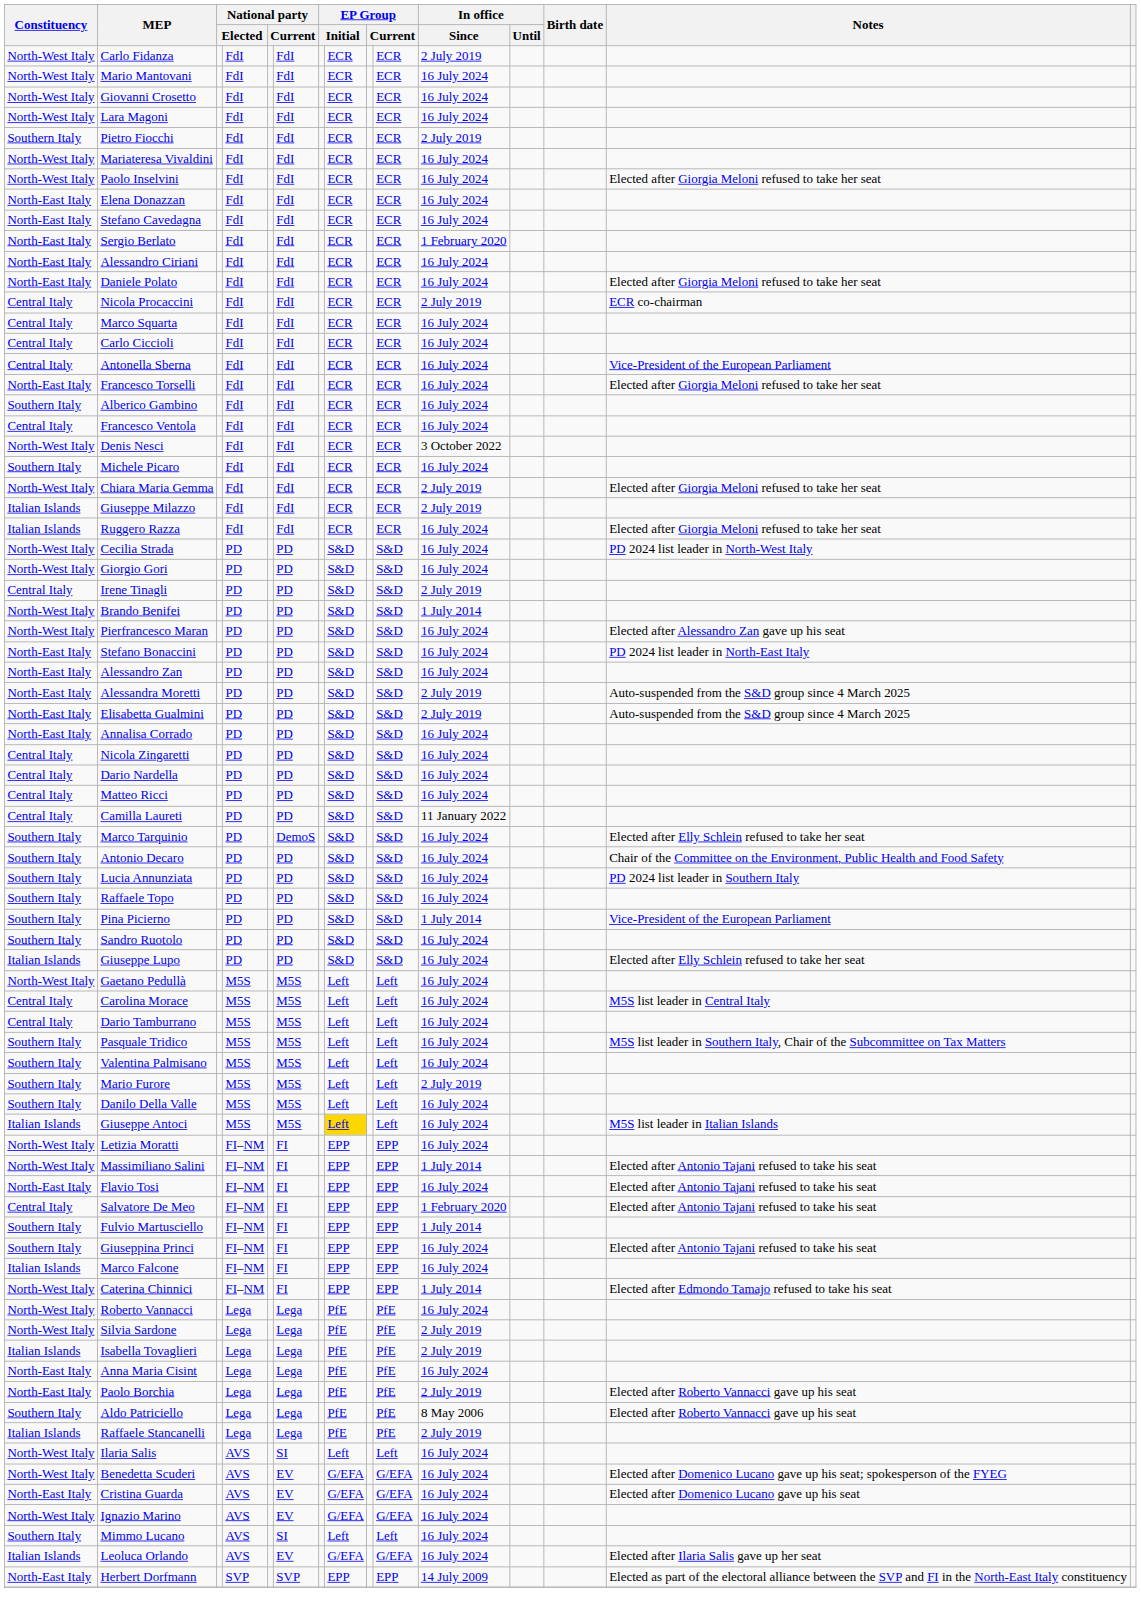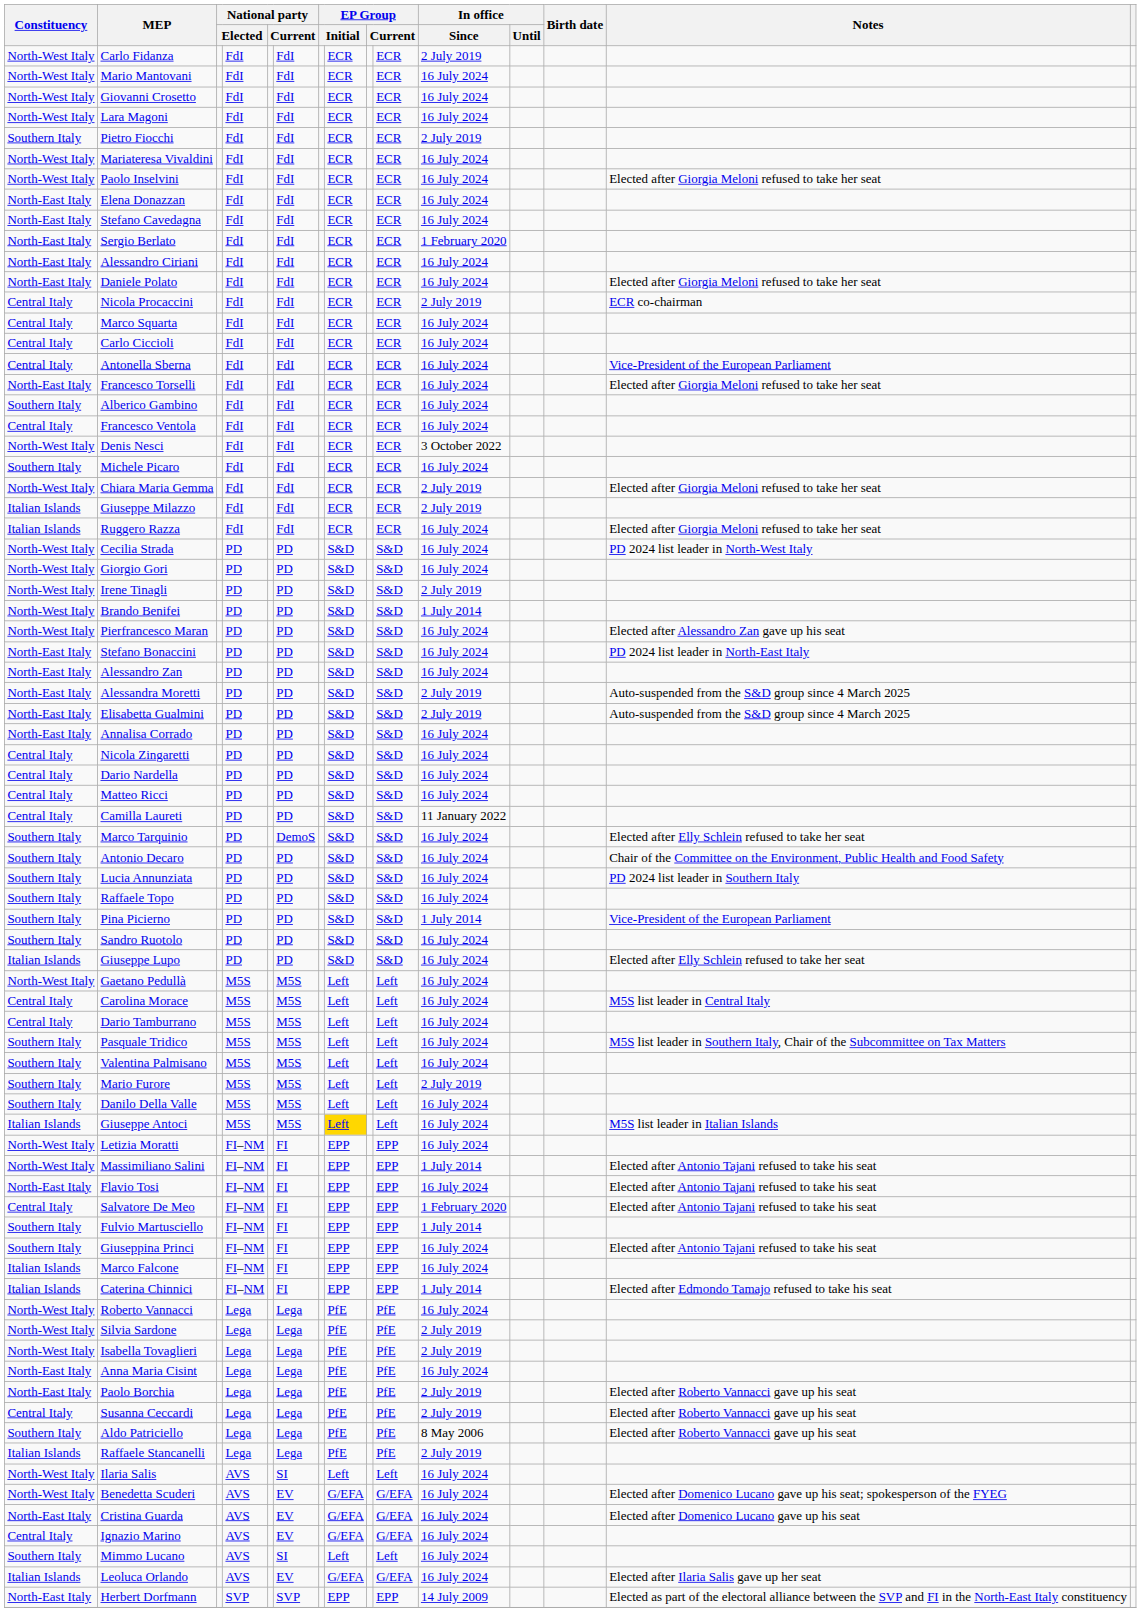Irene Tinagli | Constituency: Central Italy -> North-West Italy
Caterina Chinnici | Constituency: North-West Italy -> Italian Islands
Isabella Tovaglieri | Constituency: Italian Islands -> North-West Italy
+ row: Central Italy | Susanna Ceccardi | Lega | Lega | PfE | PfE | 2 July 2019 | Elected after Roberto Vannacci gave up his seat
Ignazio Marino | Constituency: North-West Italy -> Central Italy
